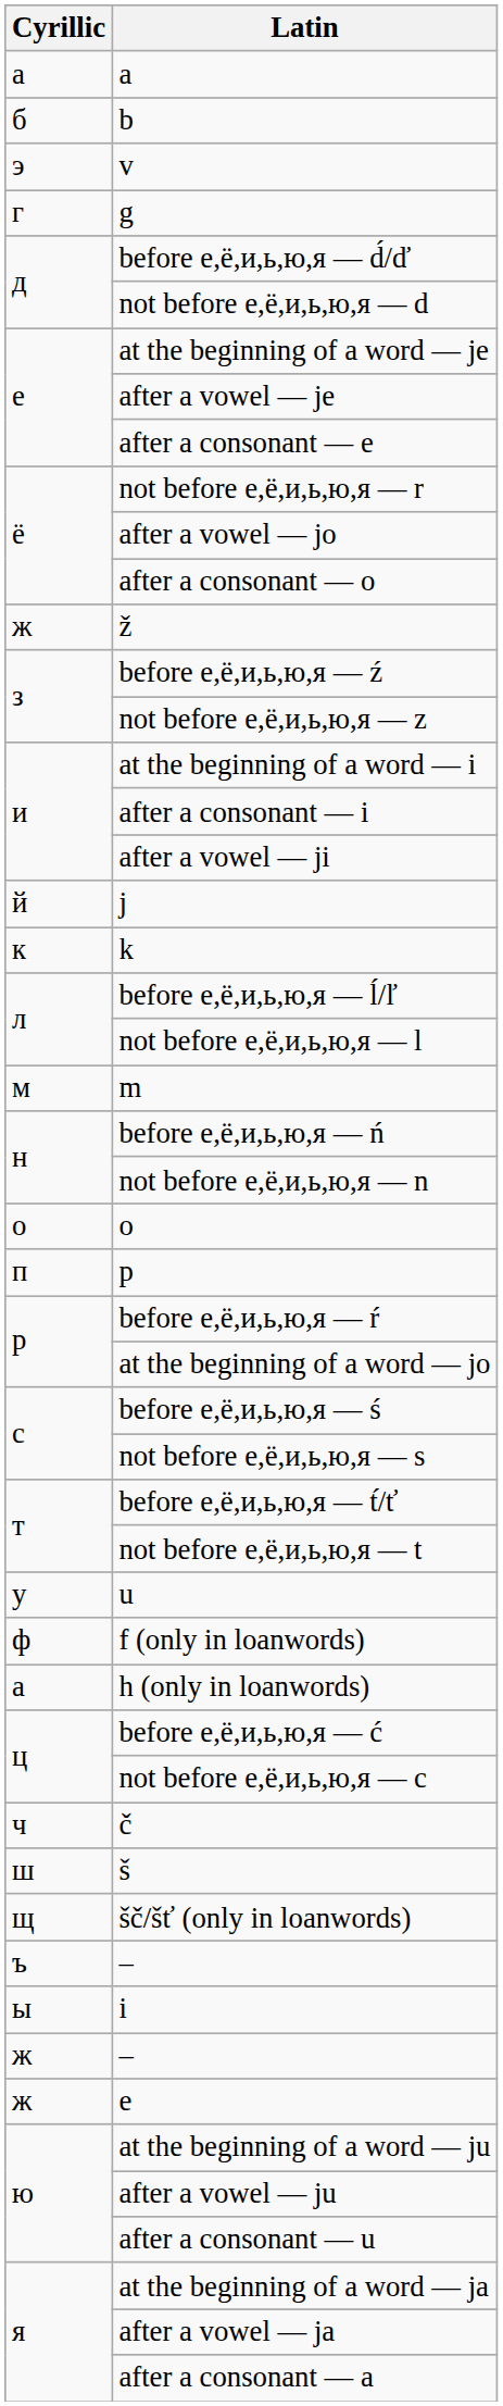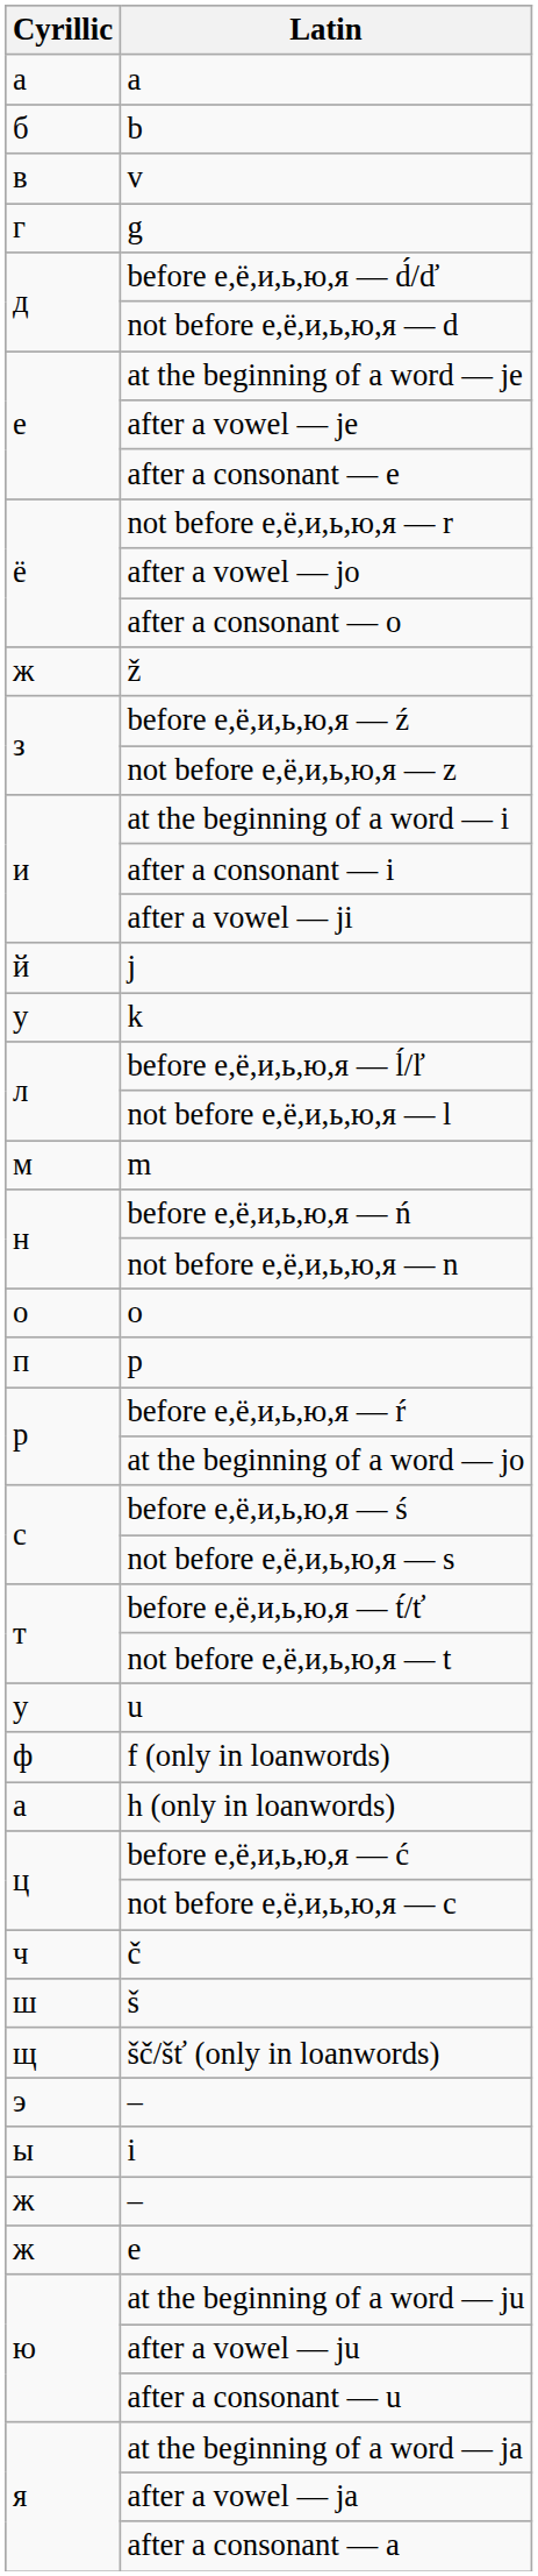row 4 | Cyrillic: э -> в
row 21 | Cyrillic: к -> у
row 43 | Cyrillic: ъ -> э
